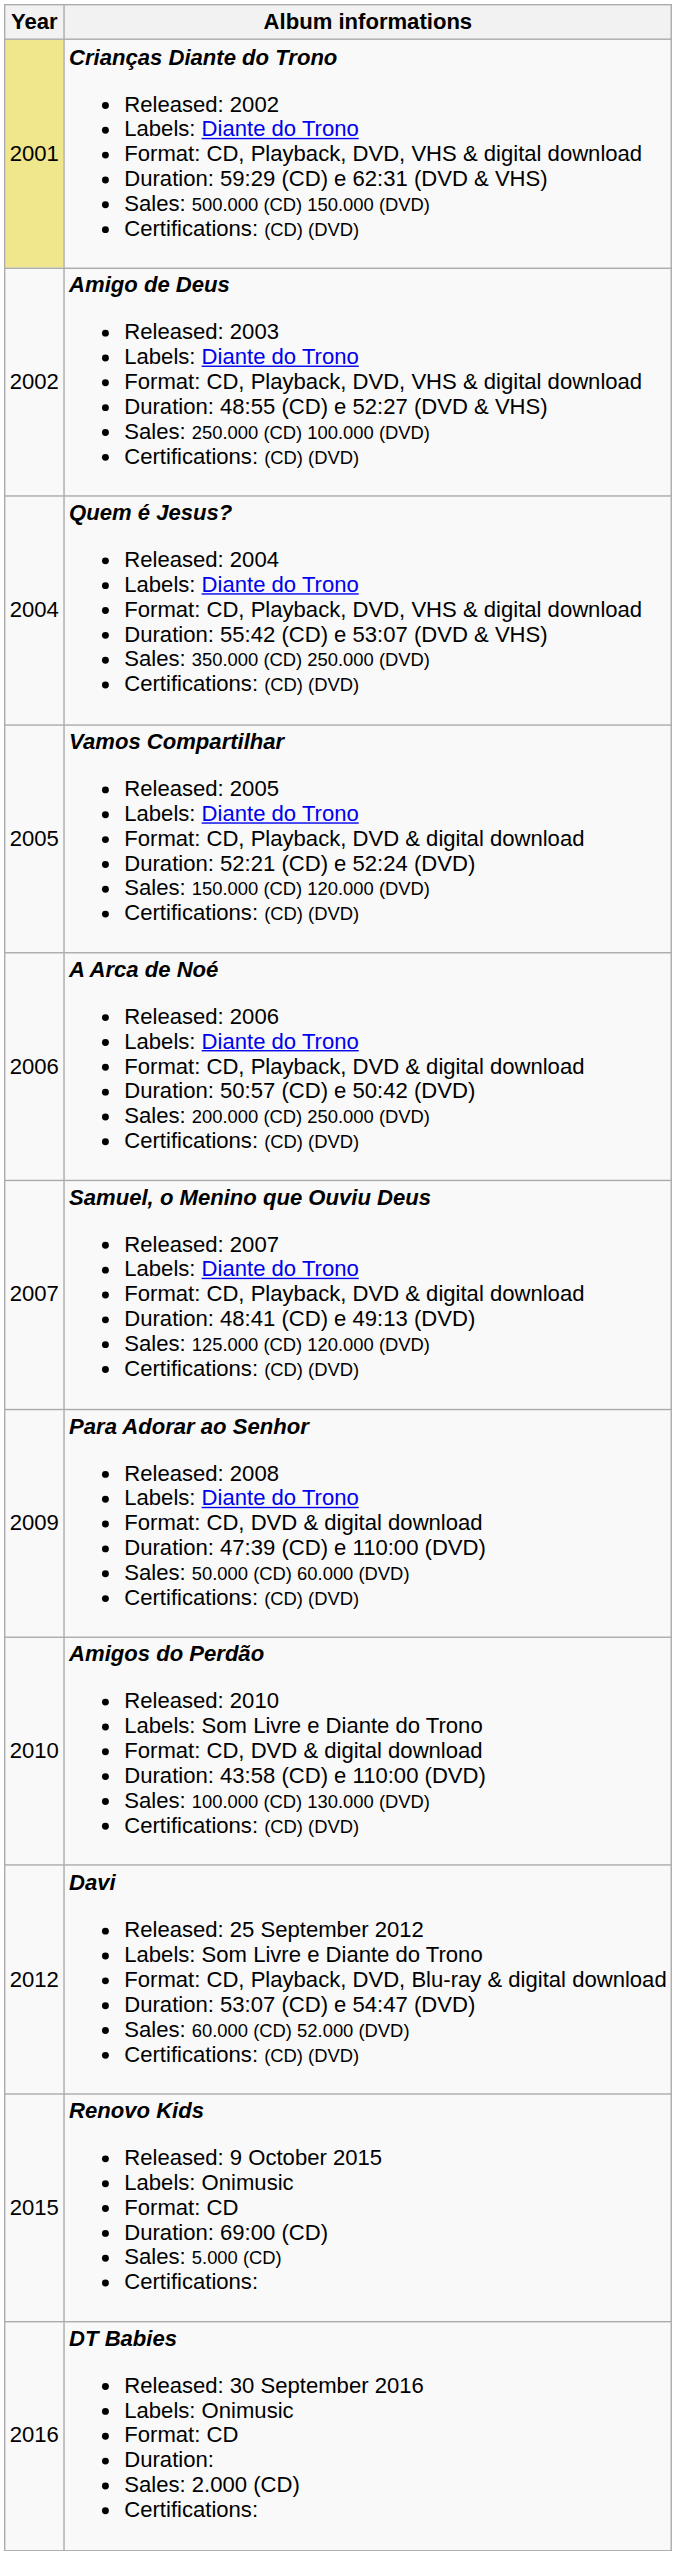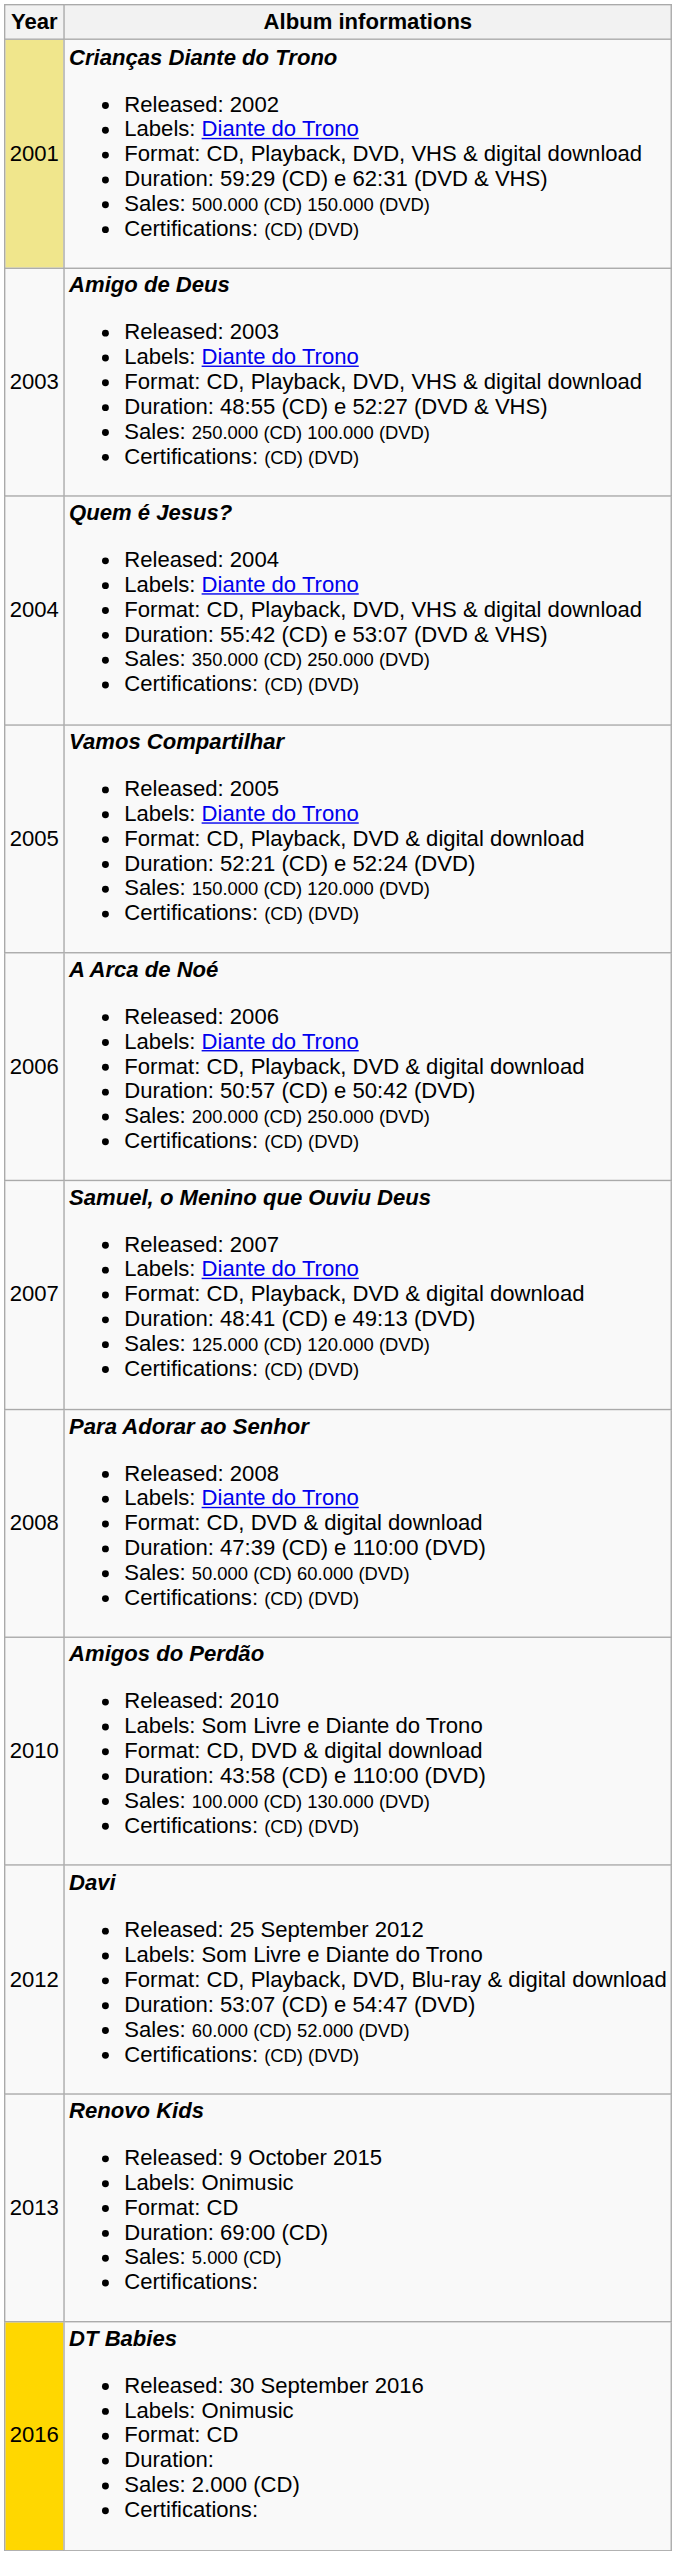row 3 | Year: 2002 -> 2003
row 8 | Year: 2009 -> 2008
row 11 | Year: 2015 -> 2013
row 12 | Year: no background -> gold background
